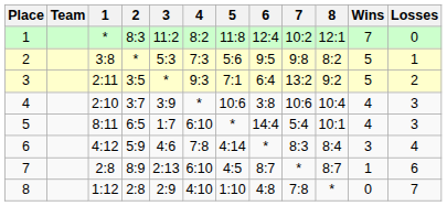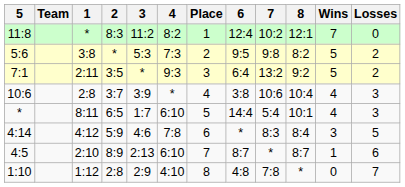columns swapped: Place <-> 5
row 3 | Losses: 1 -> 2
row 5 | 1: 2:10 -> 2:8
row 7 | Losses: 4 -> 5
row 8 | 1: 2:8 -> 2:10
